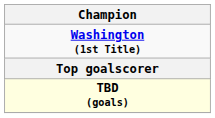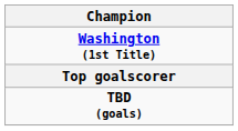row 4 | column 1: lightyellow background -> no background
